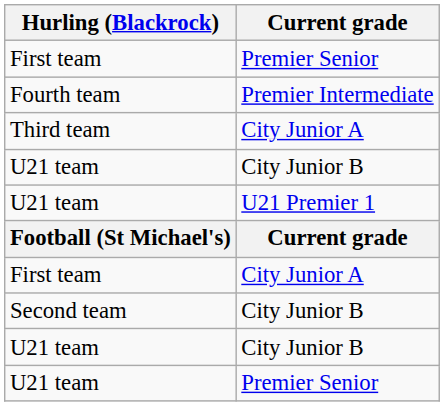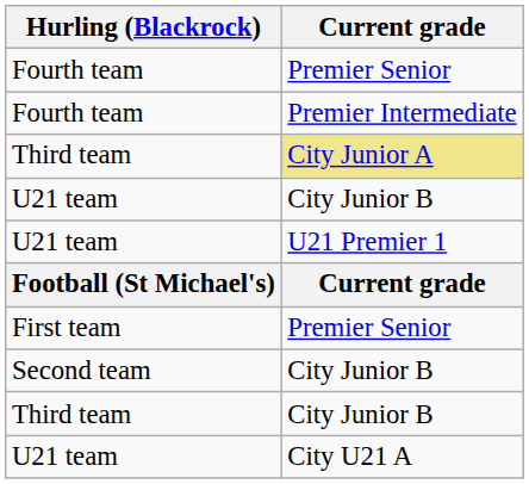row 2 | Hurling (Blackrock): First team -> Fourth team
row 4 | Current grade: no background -> khaki background
row 8 | Current grade: City Junior A -> Premier Senior
row 10 | Hurling (Blackrock): U21 team -> Third team
row 11 | Current grade: Premier Senior -> City U21 A
